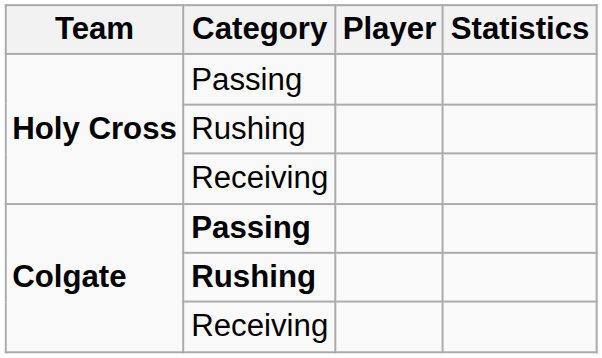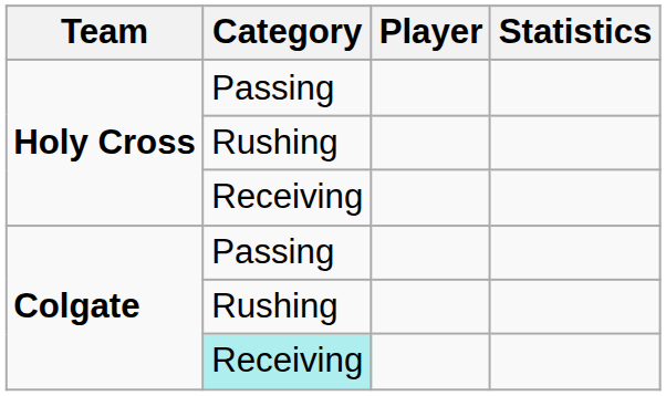Colgate / Passing | Category: bold -> normal
Colgate / Rushing | Category: bold -> normal
Colgate / Receiving | Category: no background -> paleturquoise background
